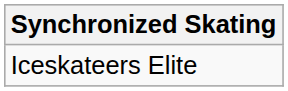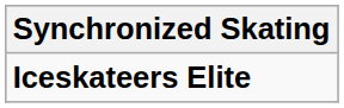row 2 | column 1: normal -> bold
